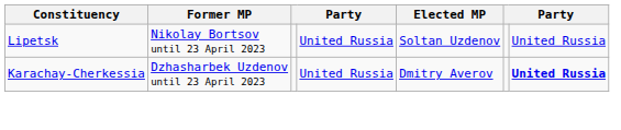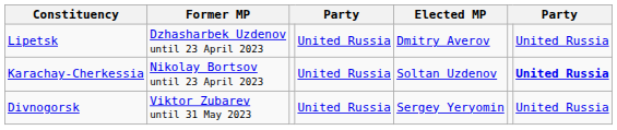Lipetsk | Former MP: Nikolay Bortsov until 23 April 2023 -> Dzhasharbek Uzdenov until 23 April 2023
Lipetsk | Elected MP: Soltan Uzdenov -> Dmitry Averov
Karachay-Cherkessia | Former MP: Dzhasharbek Uzdenov until 23 April 2023 -> Nikolay Bortsov until 23 April 2023
Karachay-Cherkessia | Elected MP: Dmitry Averov -> Soltan Uzdenov
+ row: Divnogorsk | Viktor Zubarev until 31 May 2023 | United Russia | Sergey Yeryomin | United Russia
